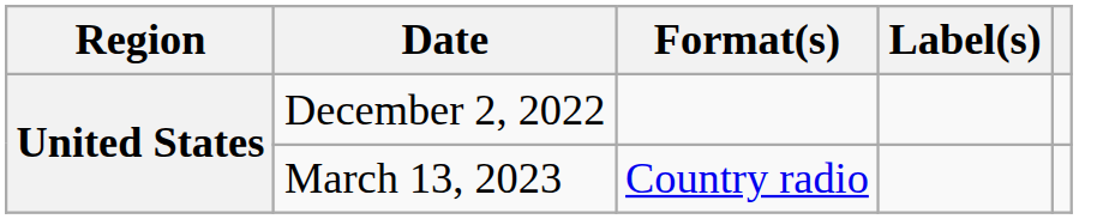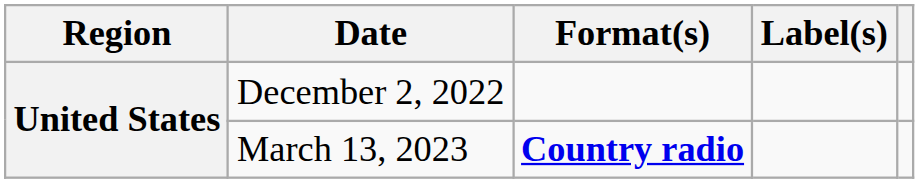March 13, 2023 | Format(s): normal -> bold
